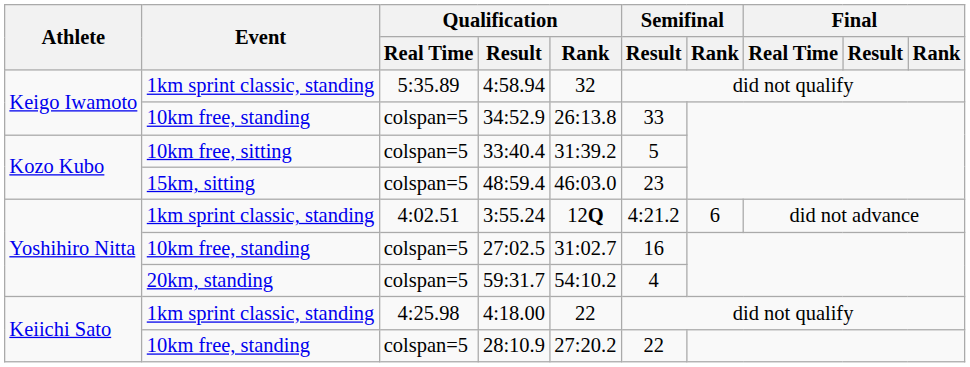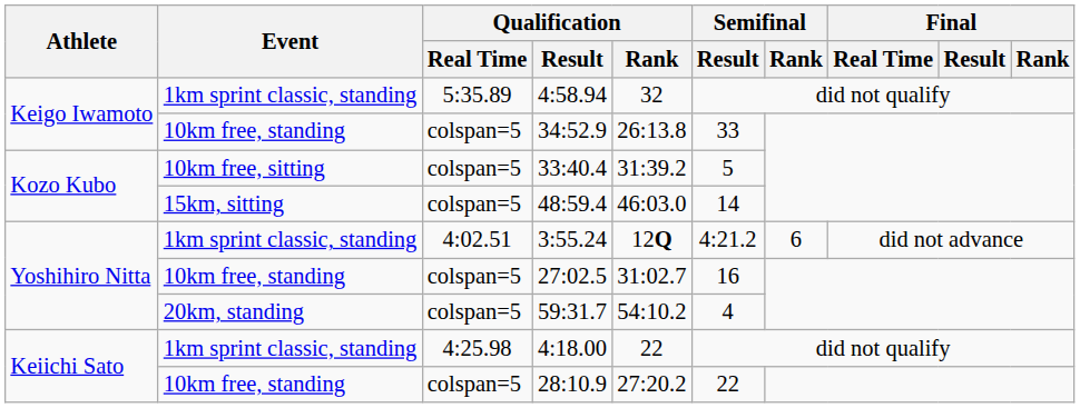48:59.4 | Semifinal / Result: 23 -> 14
